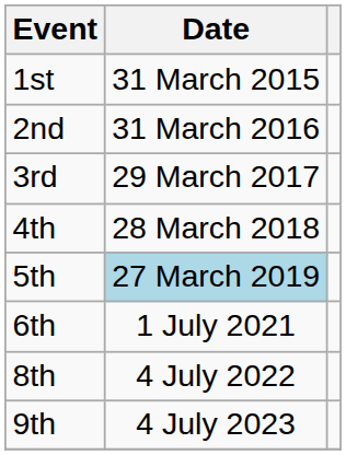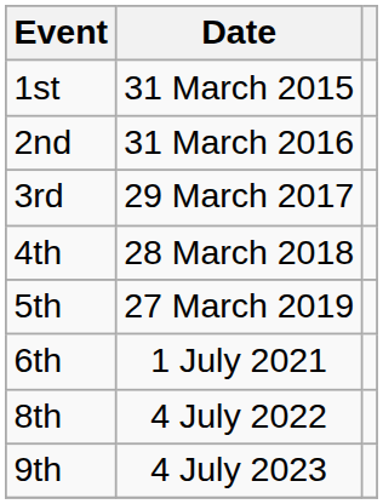5th | Date: lightblue background -> no background
